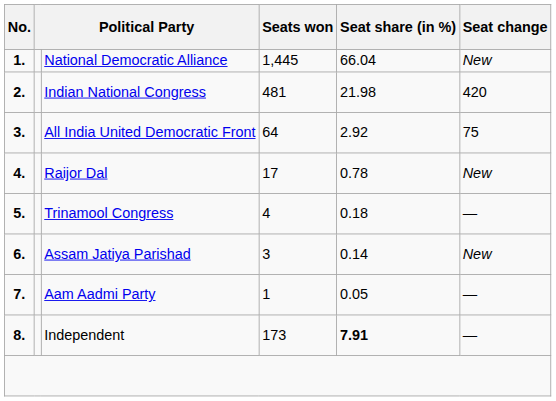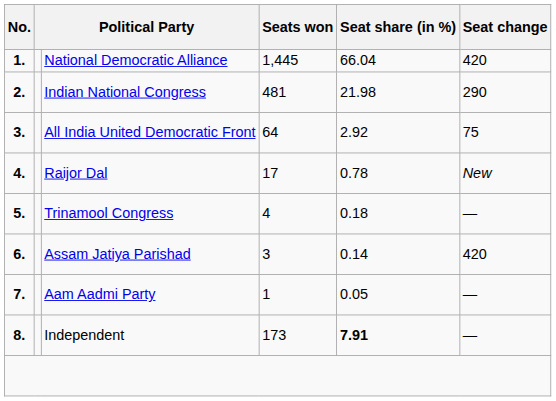National Democratic Alliance | Seat change: New -> 420
Indian National Congress | Seat change: 420 -> 290
Assam Jatiya Parishad | Seat change: New -> 420
